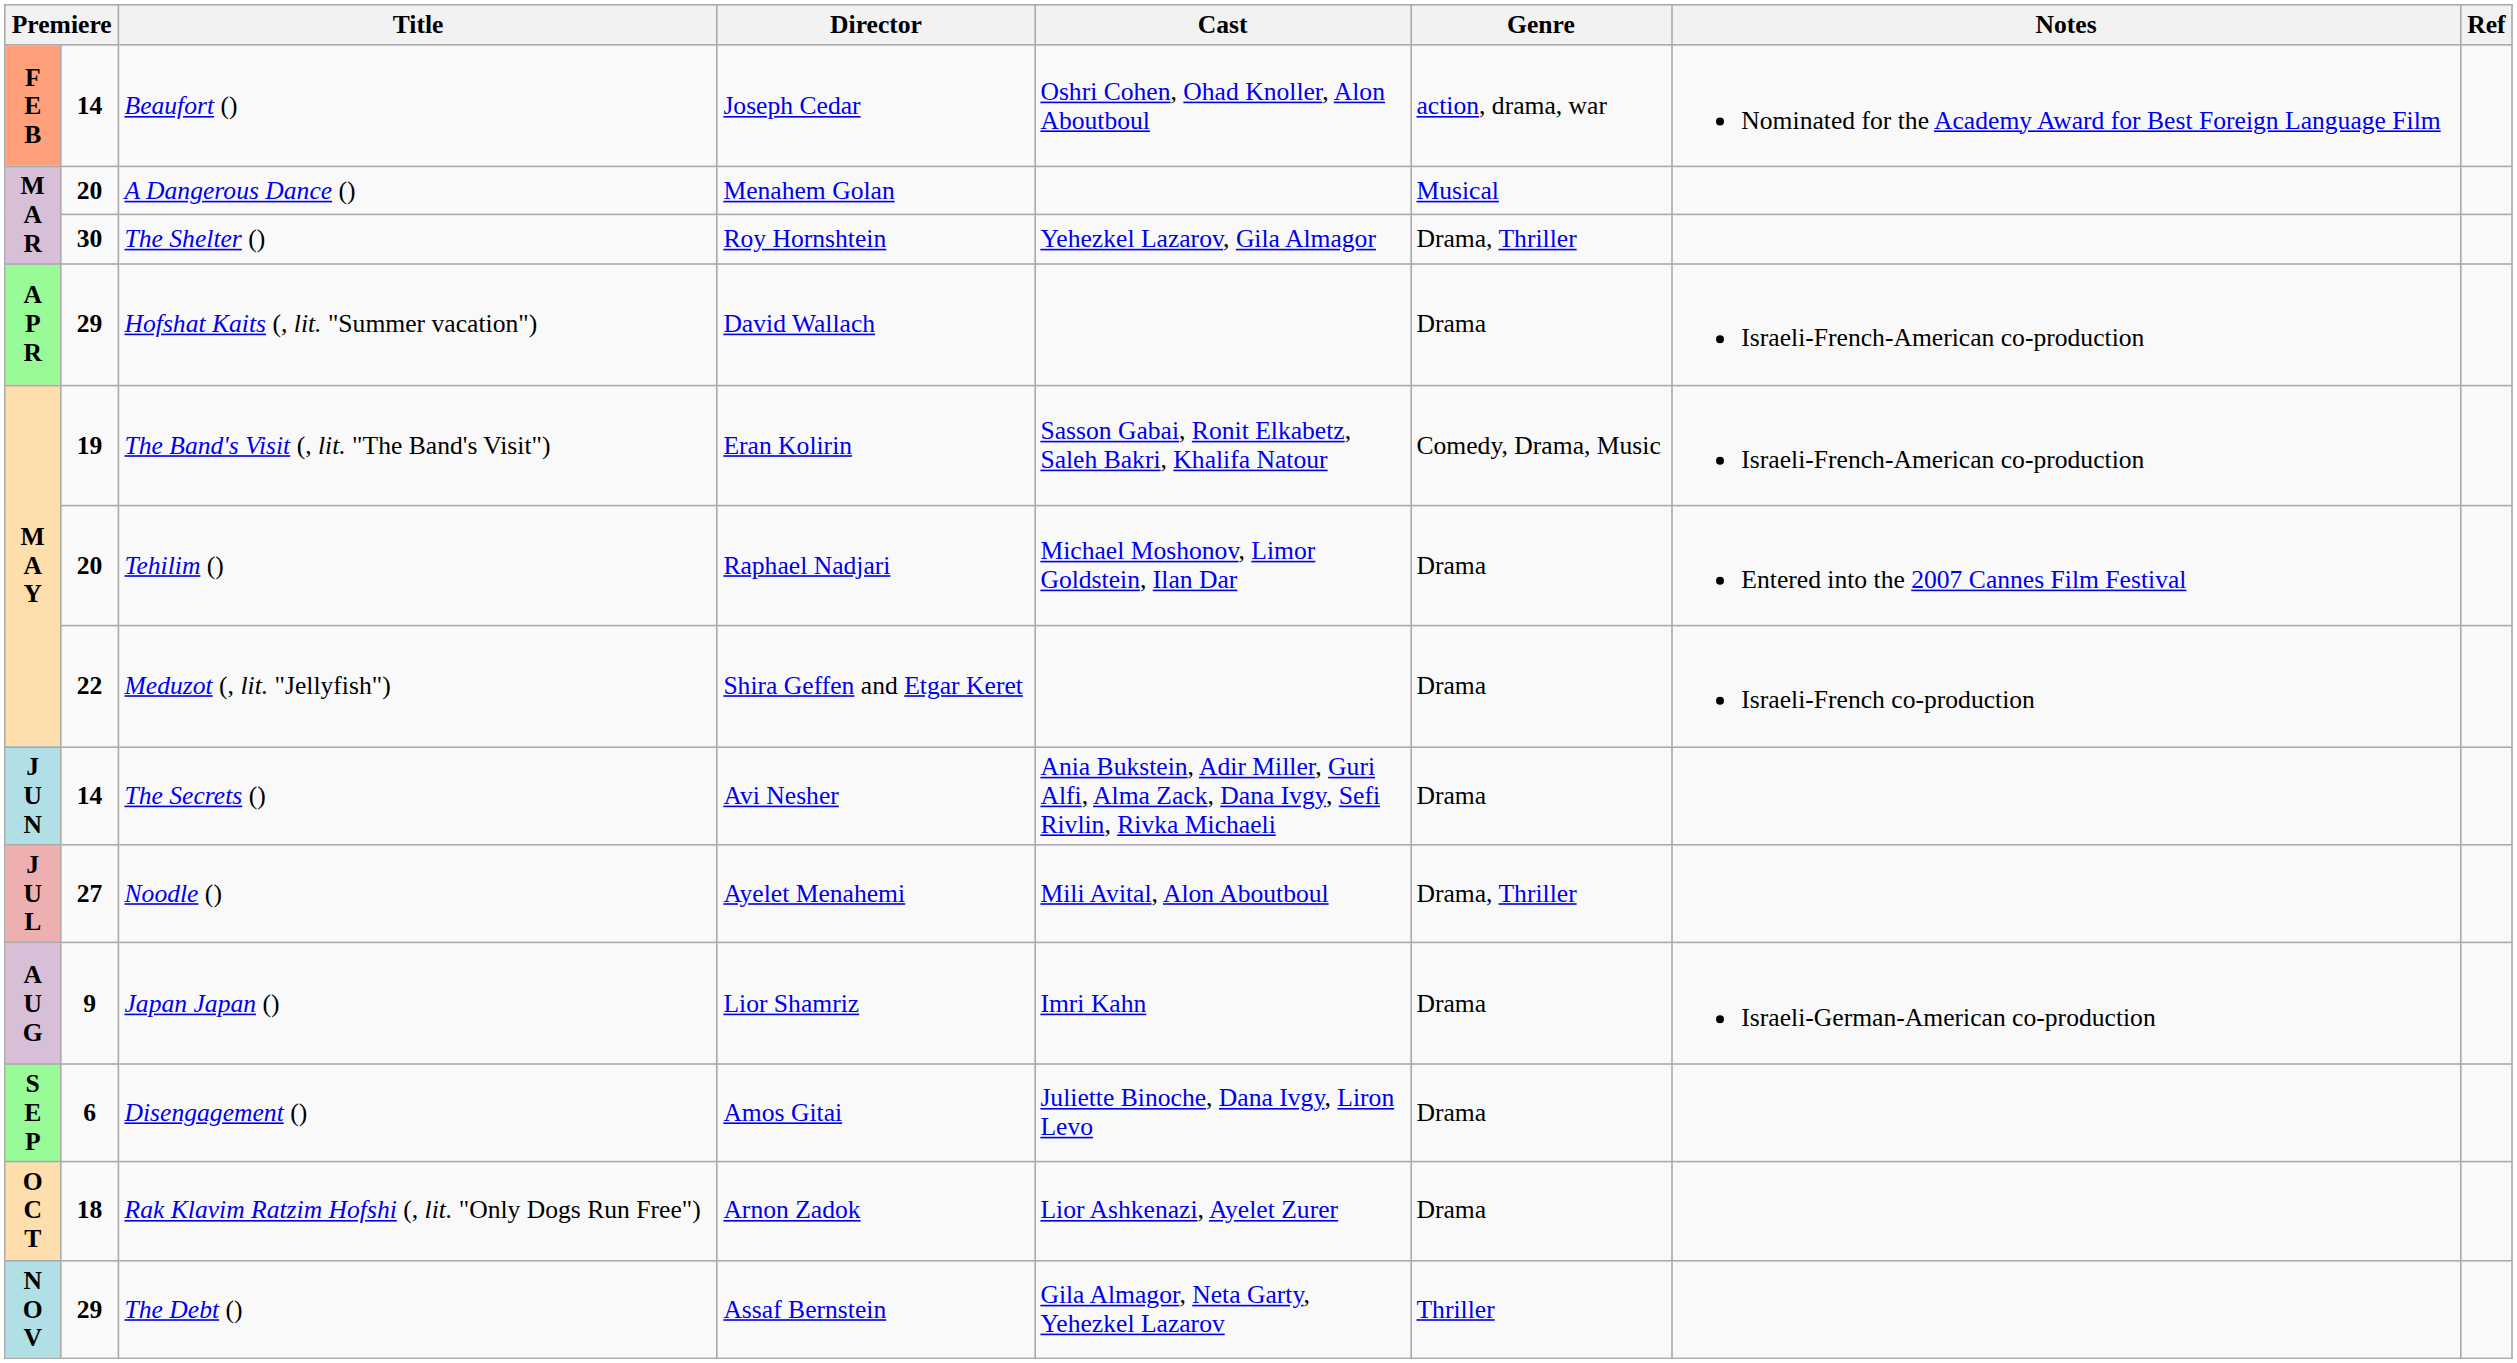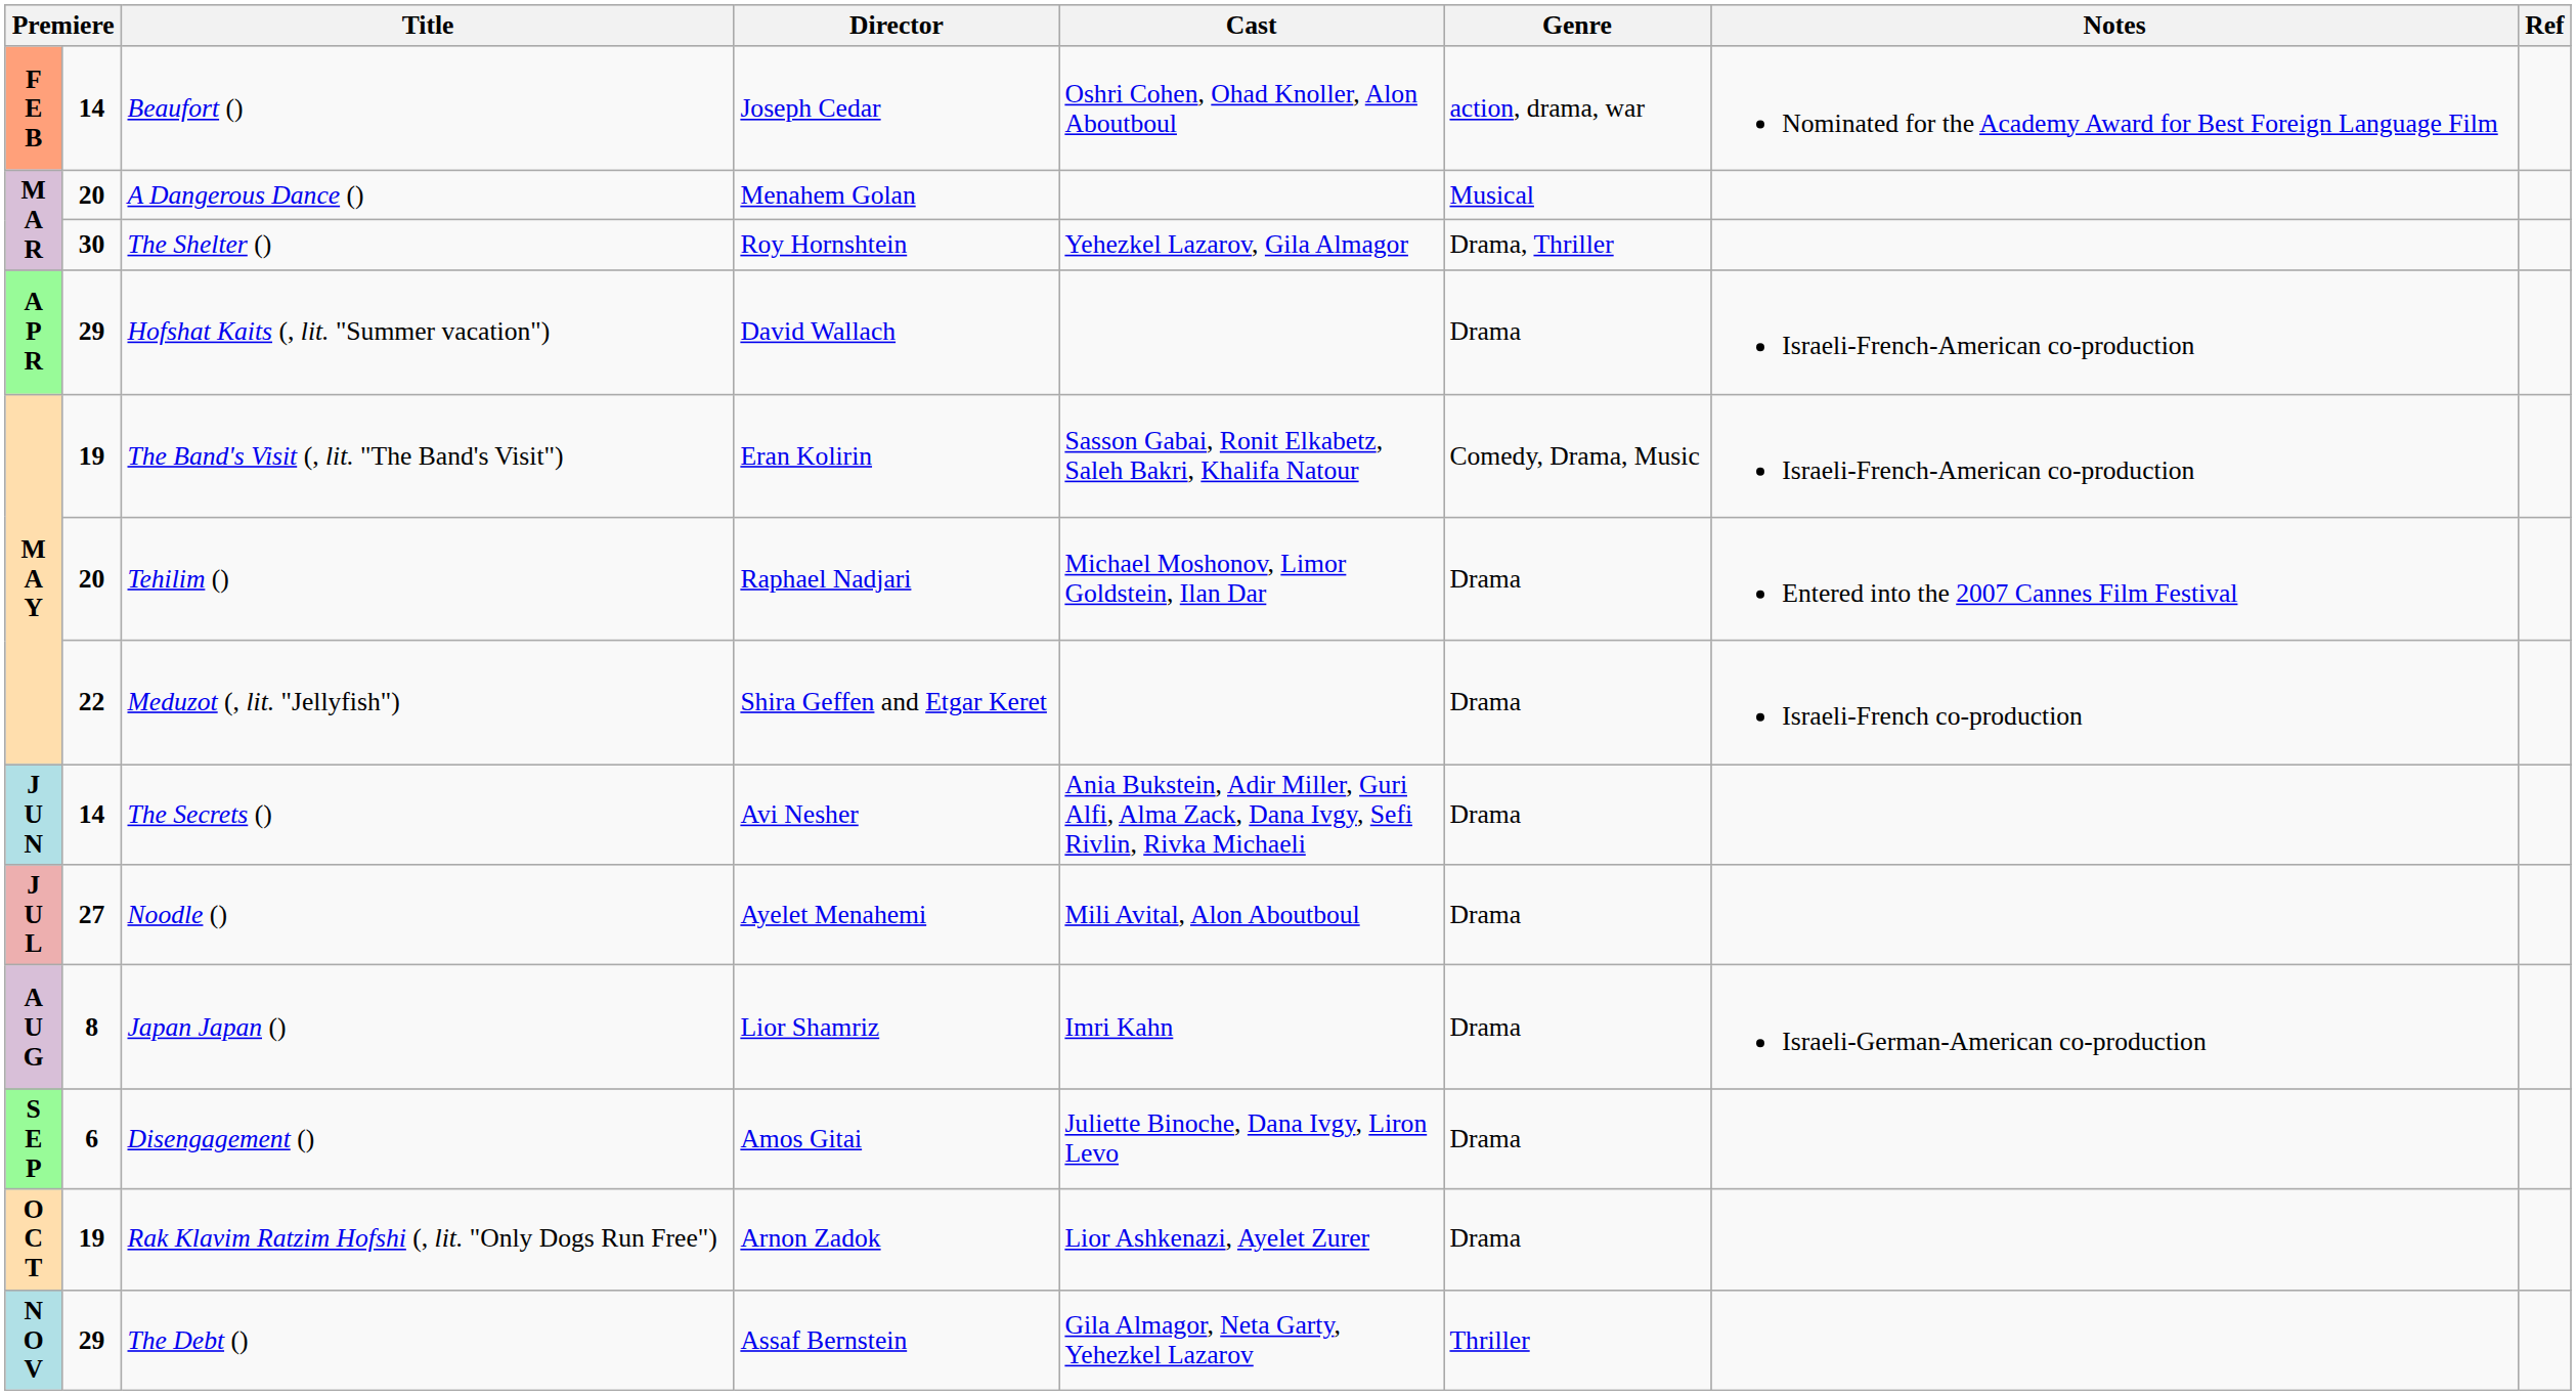Noodle () | Genre: Drama, Thriller -> Drama
Japan Japan () | column 2: 9 -> 8
Rak Klavim Ratzim Hofshi (, lit. "Only Dogs Run Free") | column 2: 18 -> 19
